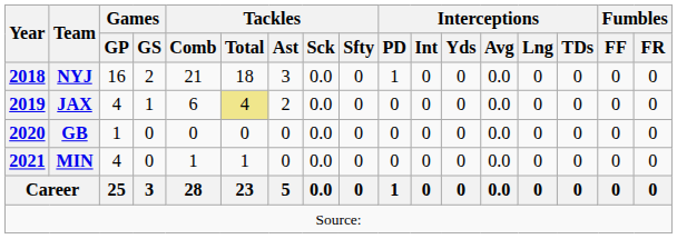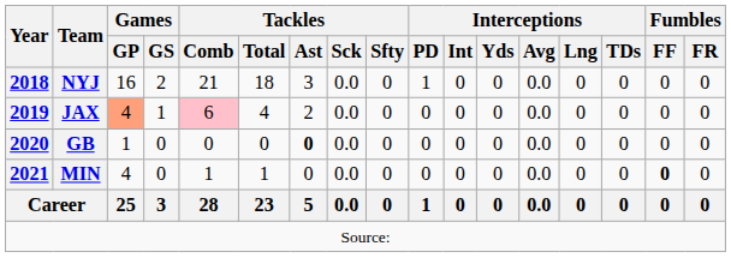JAX | Games / GP: no background -> lightsalmon background
JAX | Tackles / Comb: no background -> pink background
JAX | Tackles / Total: khaki background -> no background
GB | Tackles / Ast: normal -> bold
MIN | Fumbles / FF: normal -> bold
